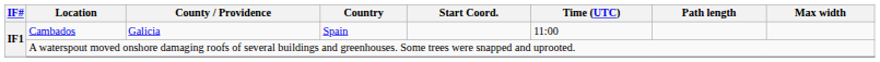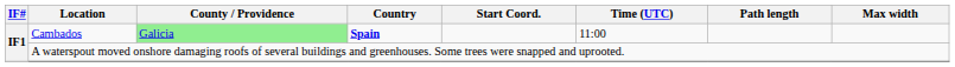Cambados | County / Providence: no background -> lightgreen background
Cambados | Country: normal -> bold
